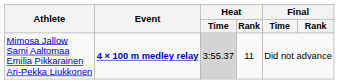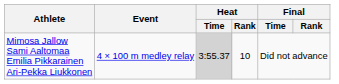row 3 | Event: bold -> normal
row 3 | Heat / Rank: 11 -> 10
